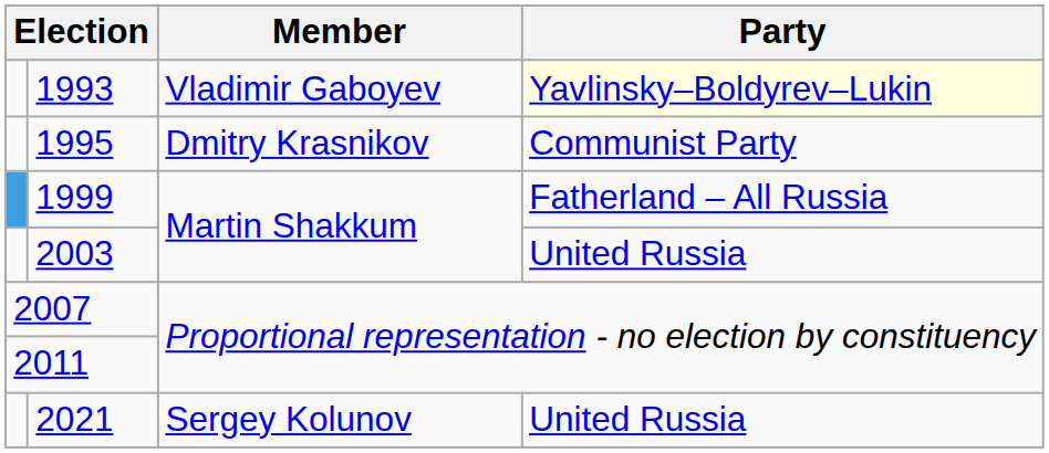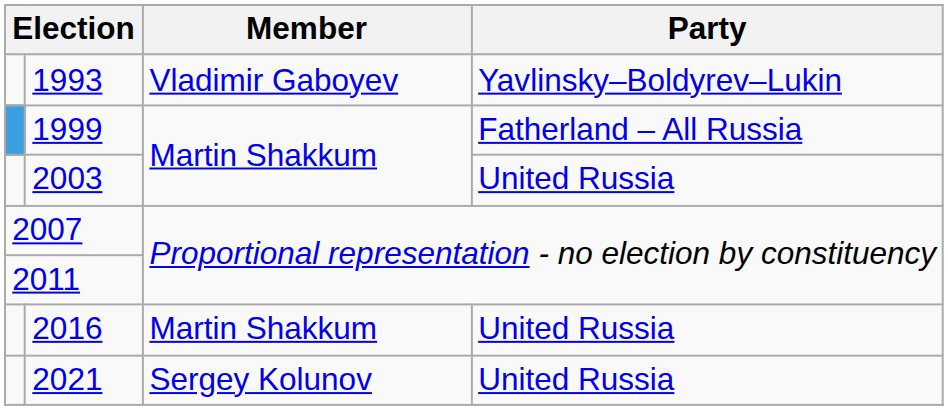1993 | Party: lightyellow background -> no background
- row: 1995 | Dmitry Krasnikov | Communist Party
+ row: 2016 | Martin Shakkum | United Russia
